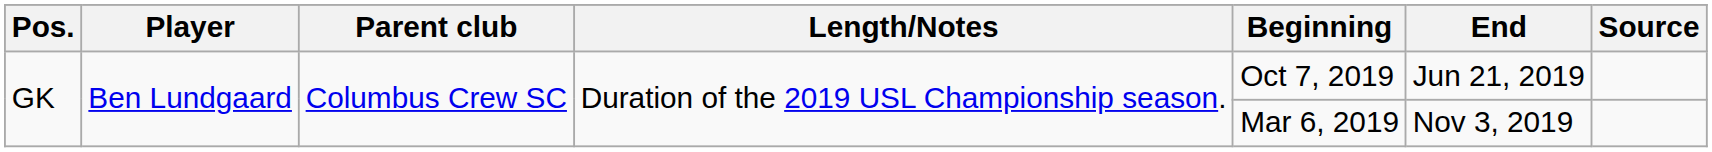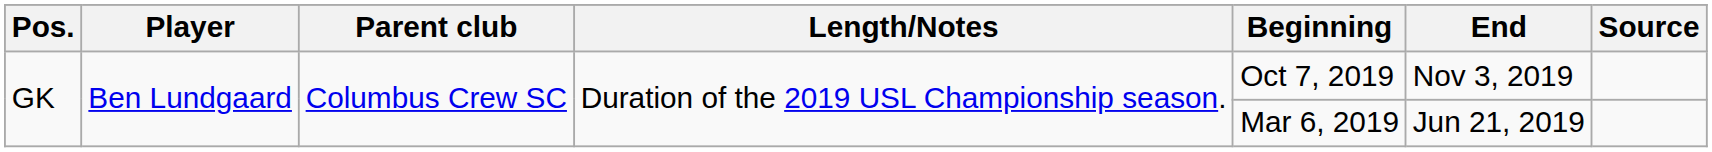row 2 | End: Jun 21, 2019 -> Nov 3, 2019
row 3 | End: Nov 3, 2019 -> Jun 21, 2019
